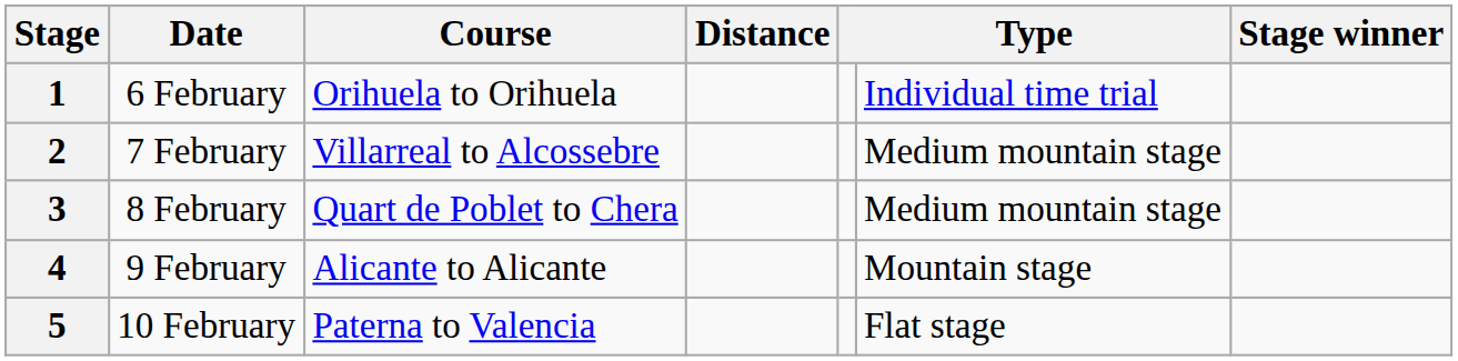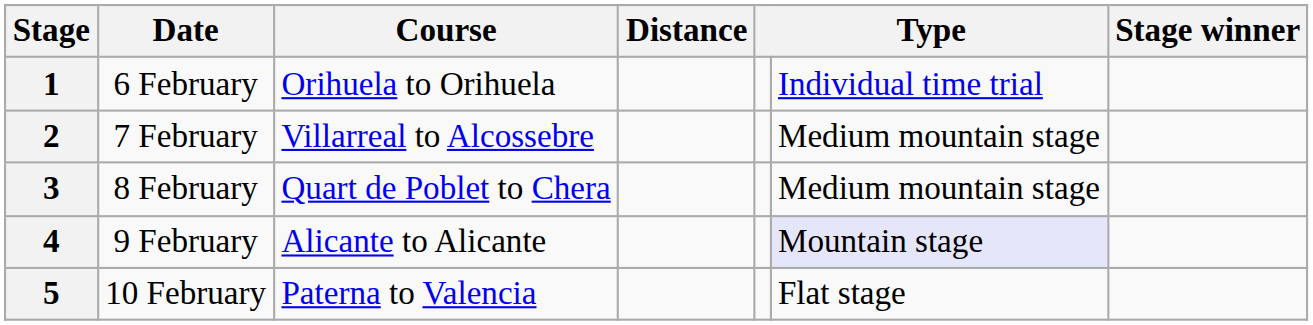4 | column 6: no background -> lavender background
